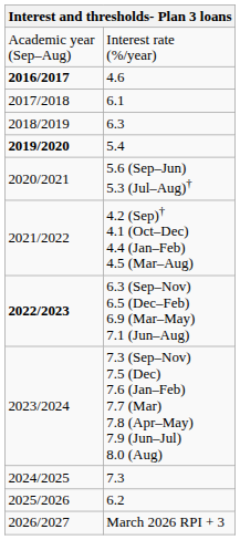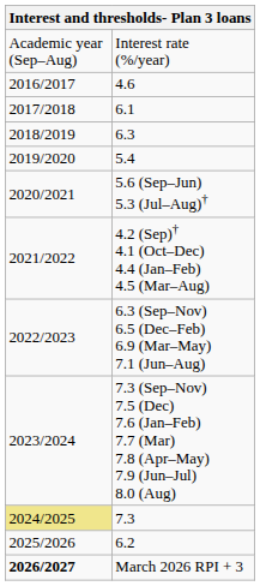4.6 | column 1: bold -> normal
5.4 | column 1: bold -> normal
6.3 (Sep–Nov) 6.5 (Dec–Feb) 6.9 (Mar–May) 7.1 (Jun–Aug) | column 1: bold -> normal
7.3 | column 1: no background -> khaki background
March 2026 RPI + 3 | column 1: normal -> bold
